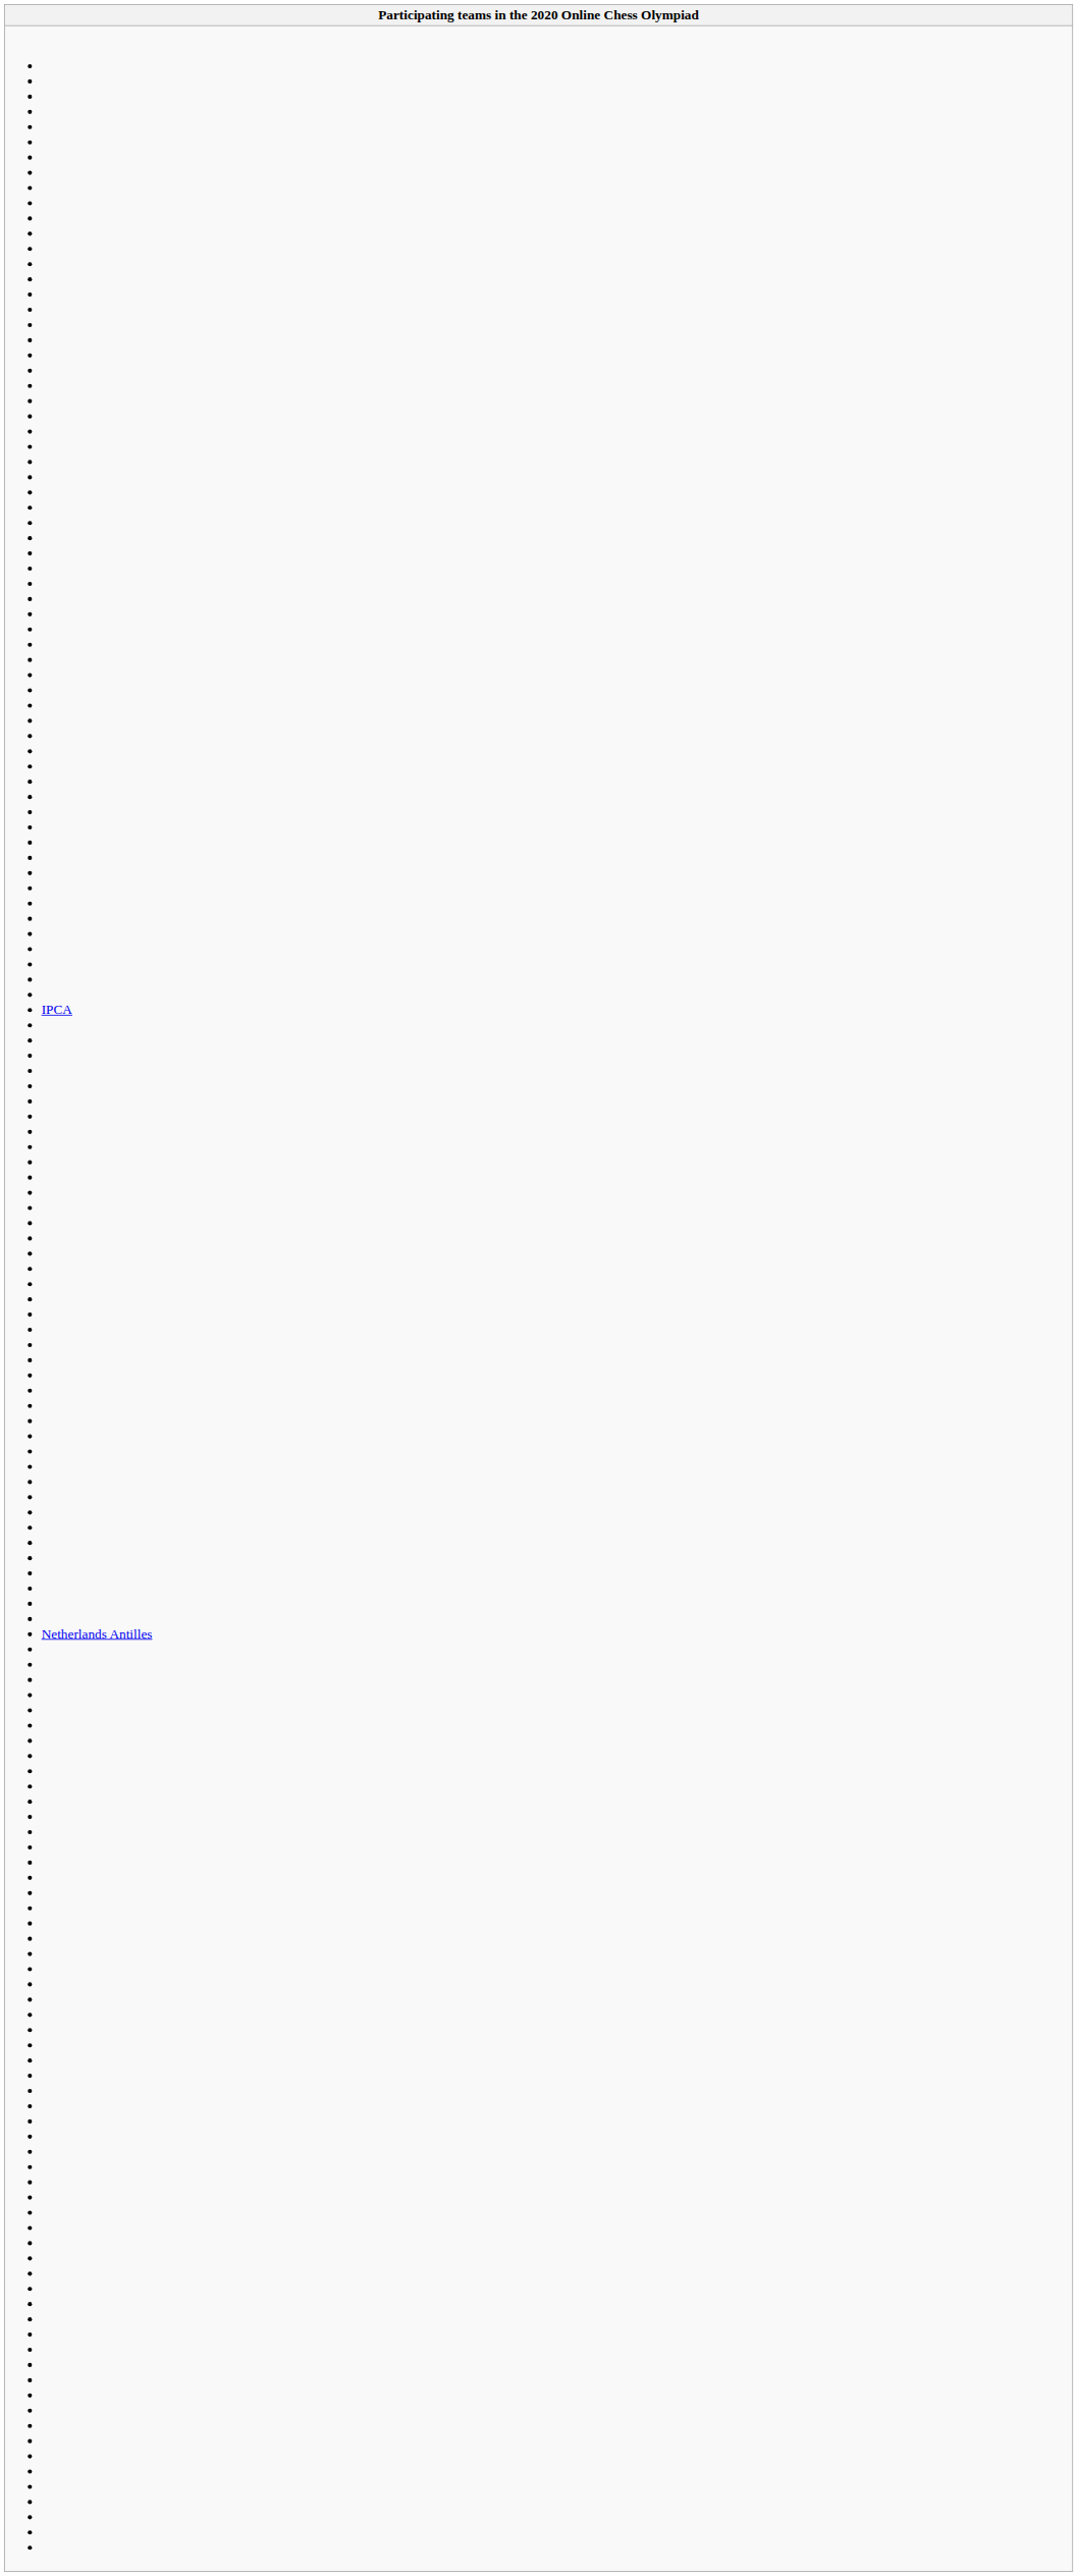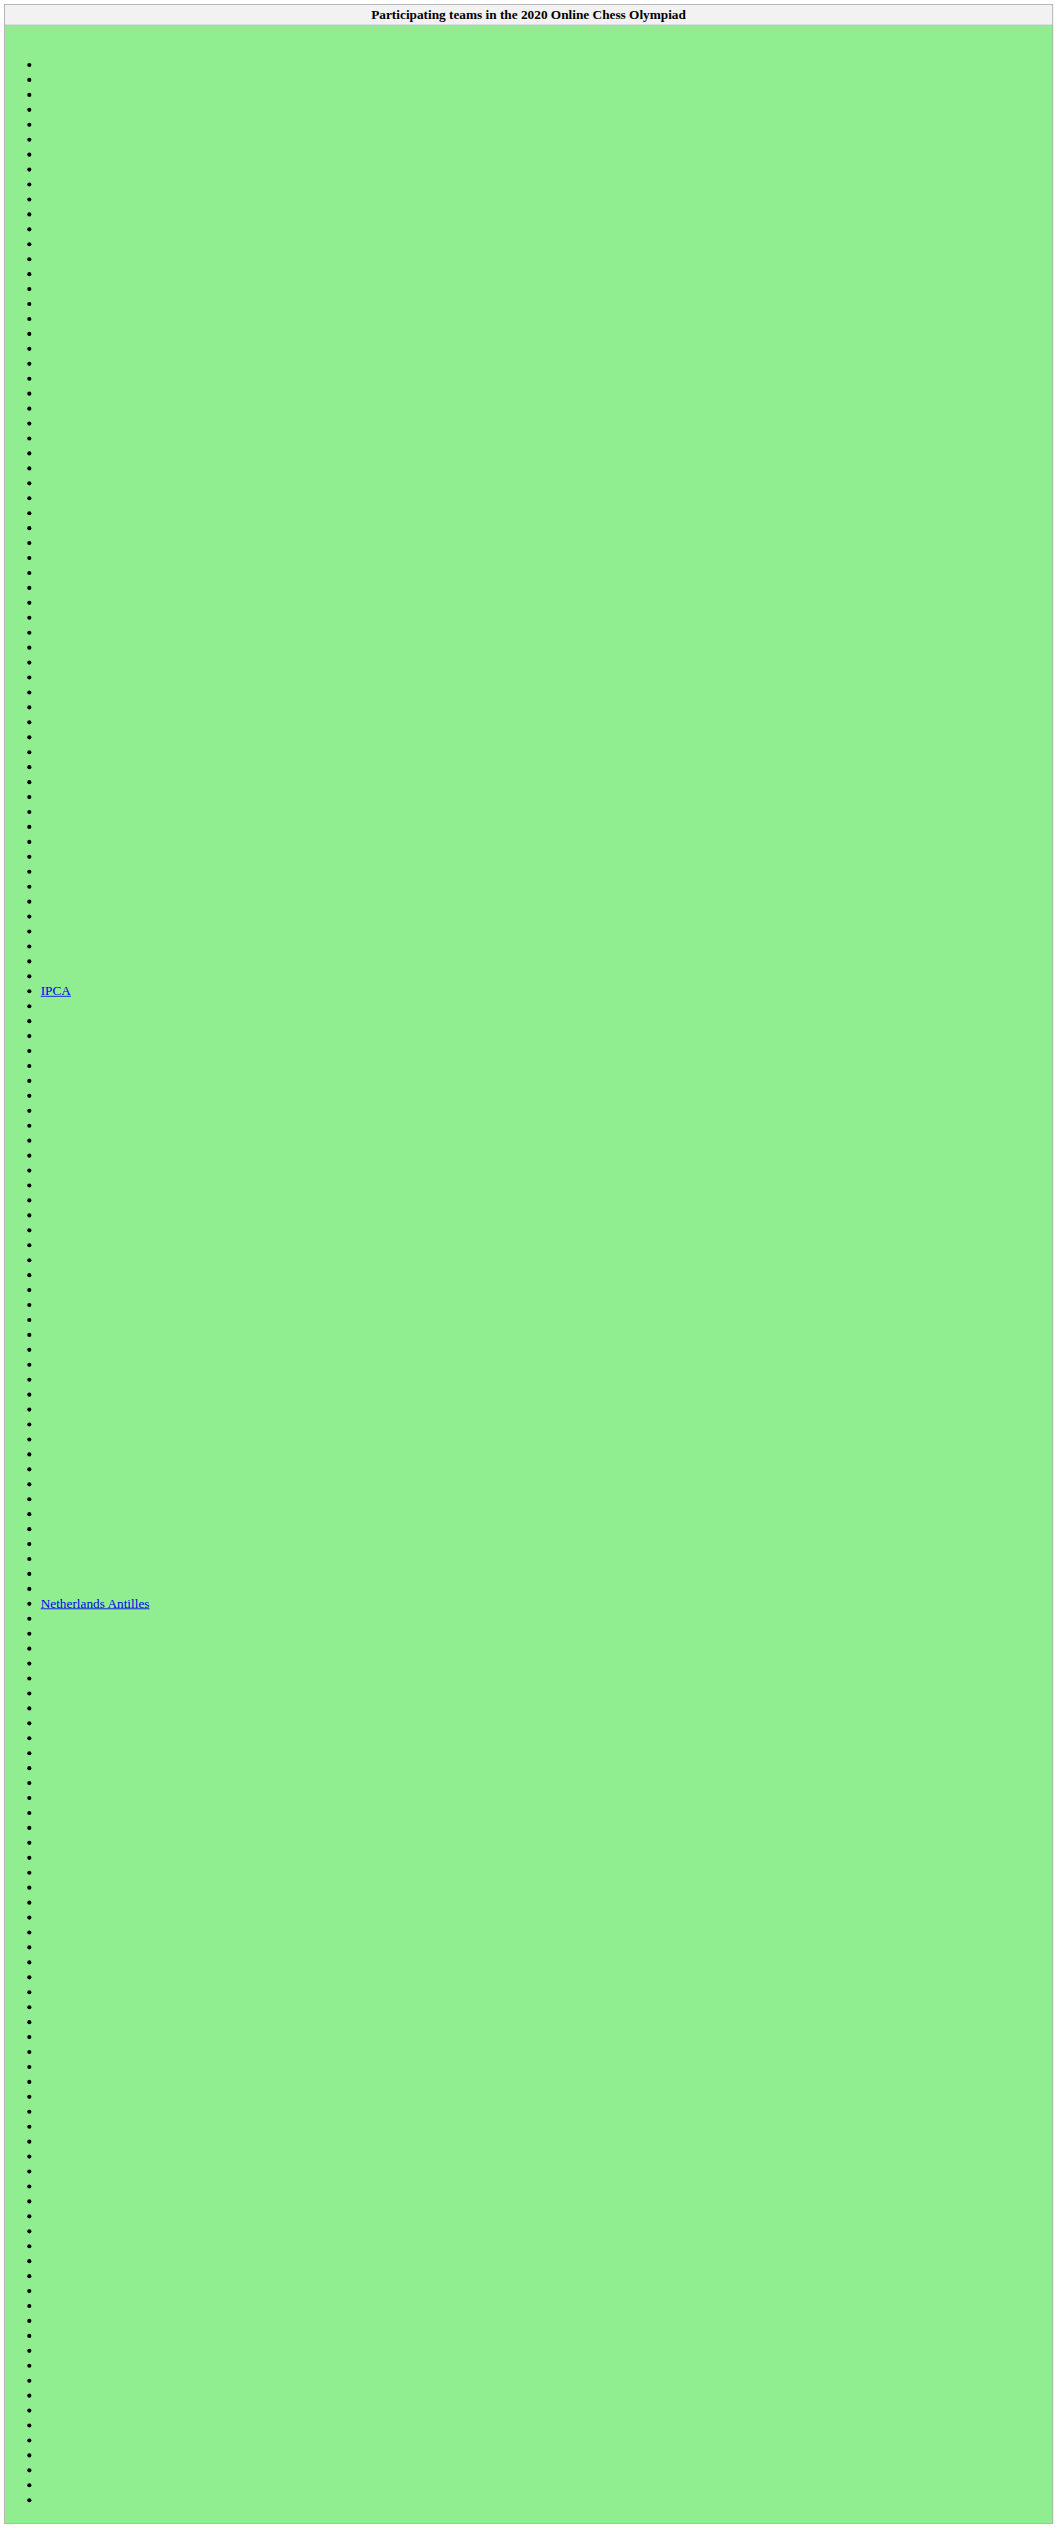row 2 | column 1: no background -> lightgreen background
